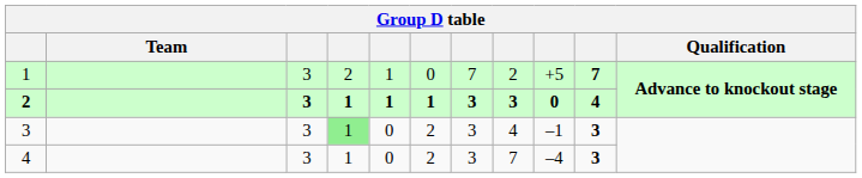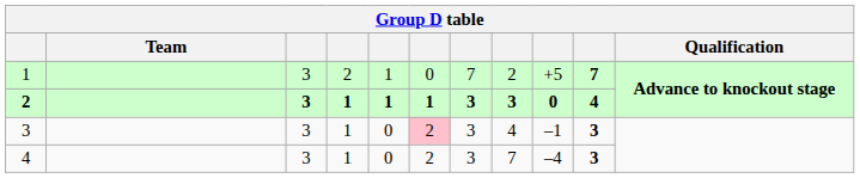row 5 | column 4: lightgreen background -> no background
row 5 | column 6: no background -> pink background
